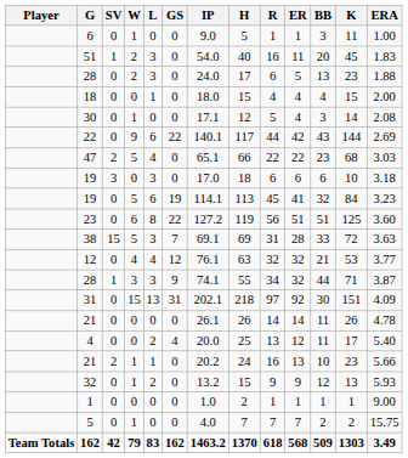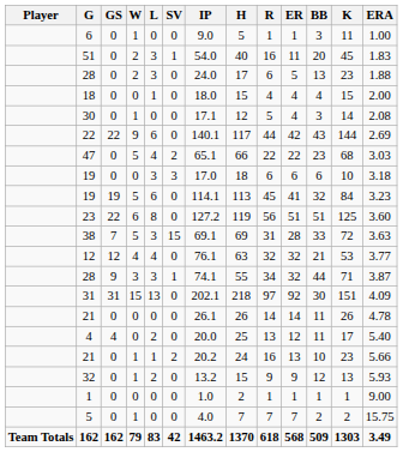columns swapped: GS <-> SV
